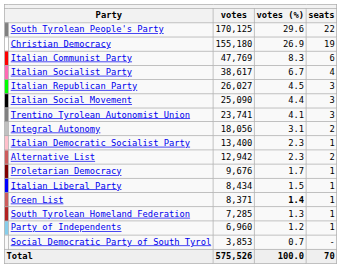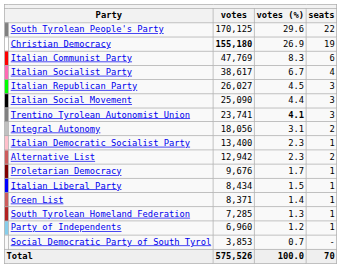Christian Democracy | votes: normal -> bold
Trentino Tyrolean Autonomist Union | votes (%): normal -> bold
Green List | votes (%): bold -> normal
